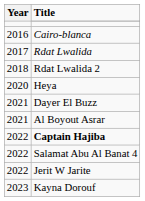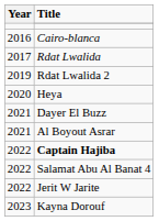row 5 | Year: 2018 -> 2019
